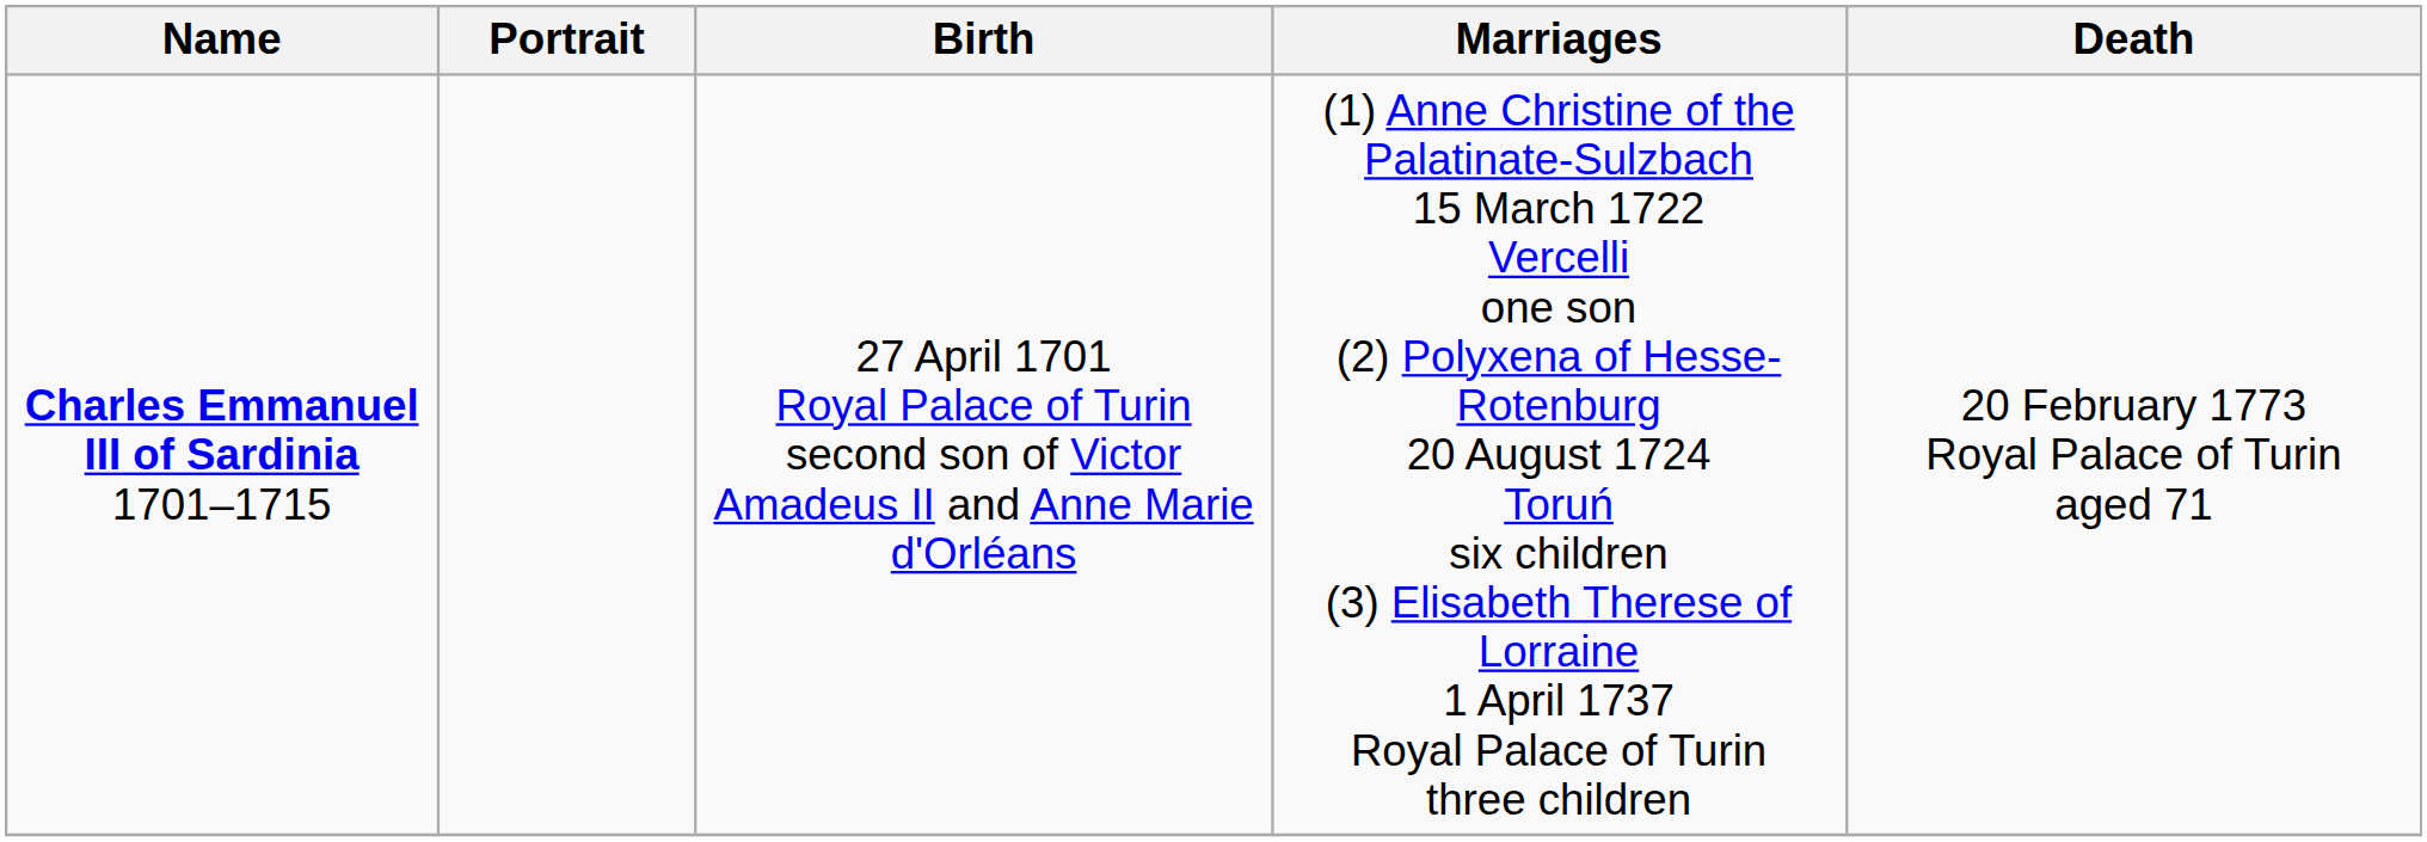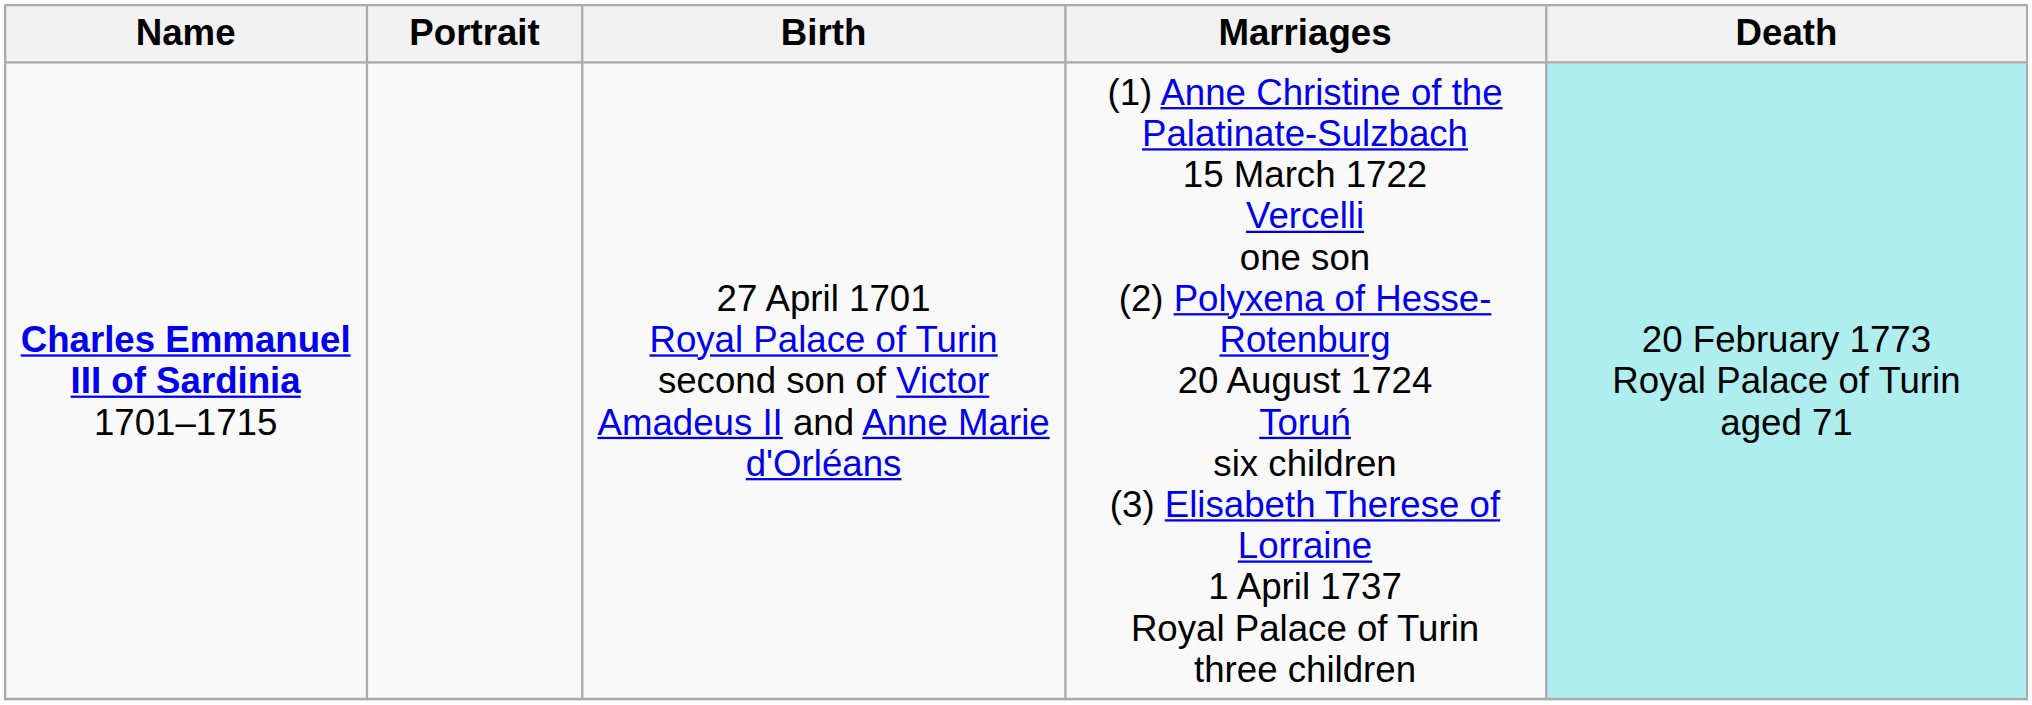Charles Emmanuel III of Sardinia 1701–1715 | Death: no background -> paleturquoise background
